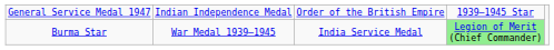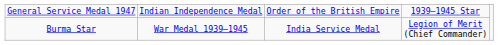Burma Star | column 4: lightgreen background -> no background
